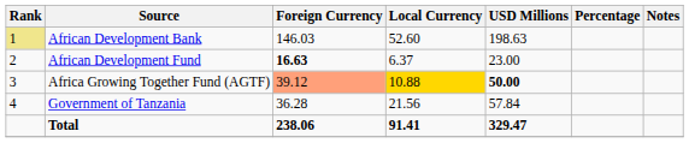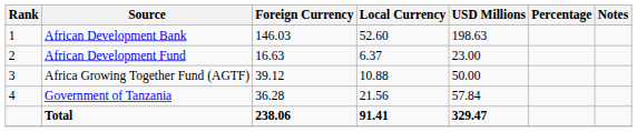African Development Bank | Rank: khaki background -> no background
African Development Fund | Foreign Currency: bold -> normal
Africa Growing Together Fund (AGTF) | Foreign Currency: lightsalmon background -> no background
Africa Growing Together Fund (AGTF) | Local Currency: gold background -> no background
Africa Growing Together Fund (AGTF) | USD Millions: bold -> normal
